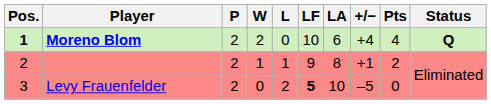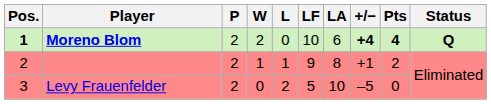Moreno Blom | +/−: normal -> bold
Moreno Blom | Pts: normal -> bold
Levy Frauenfelder | LF: bold -> normal
